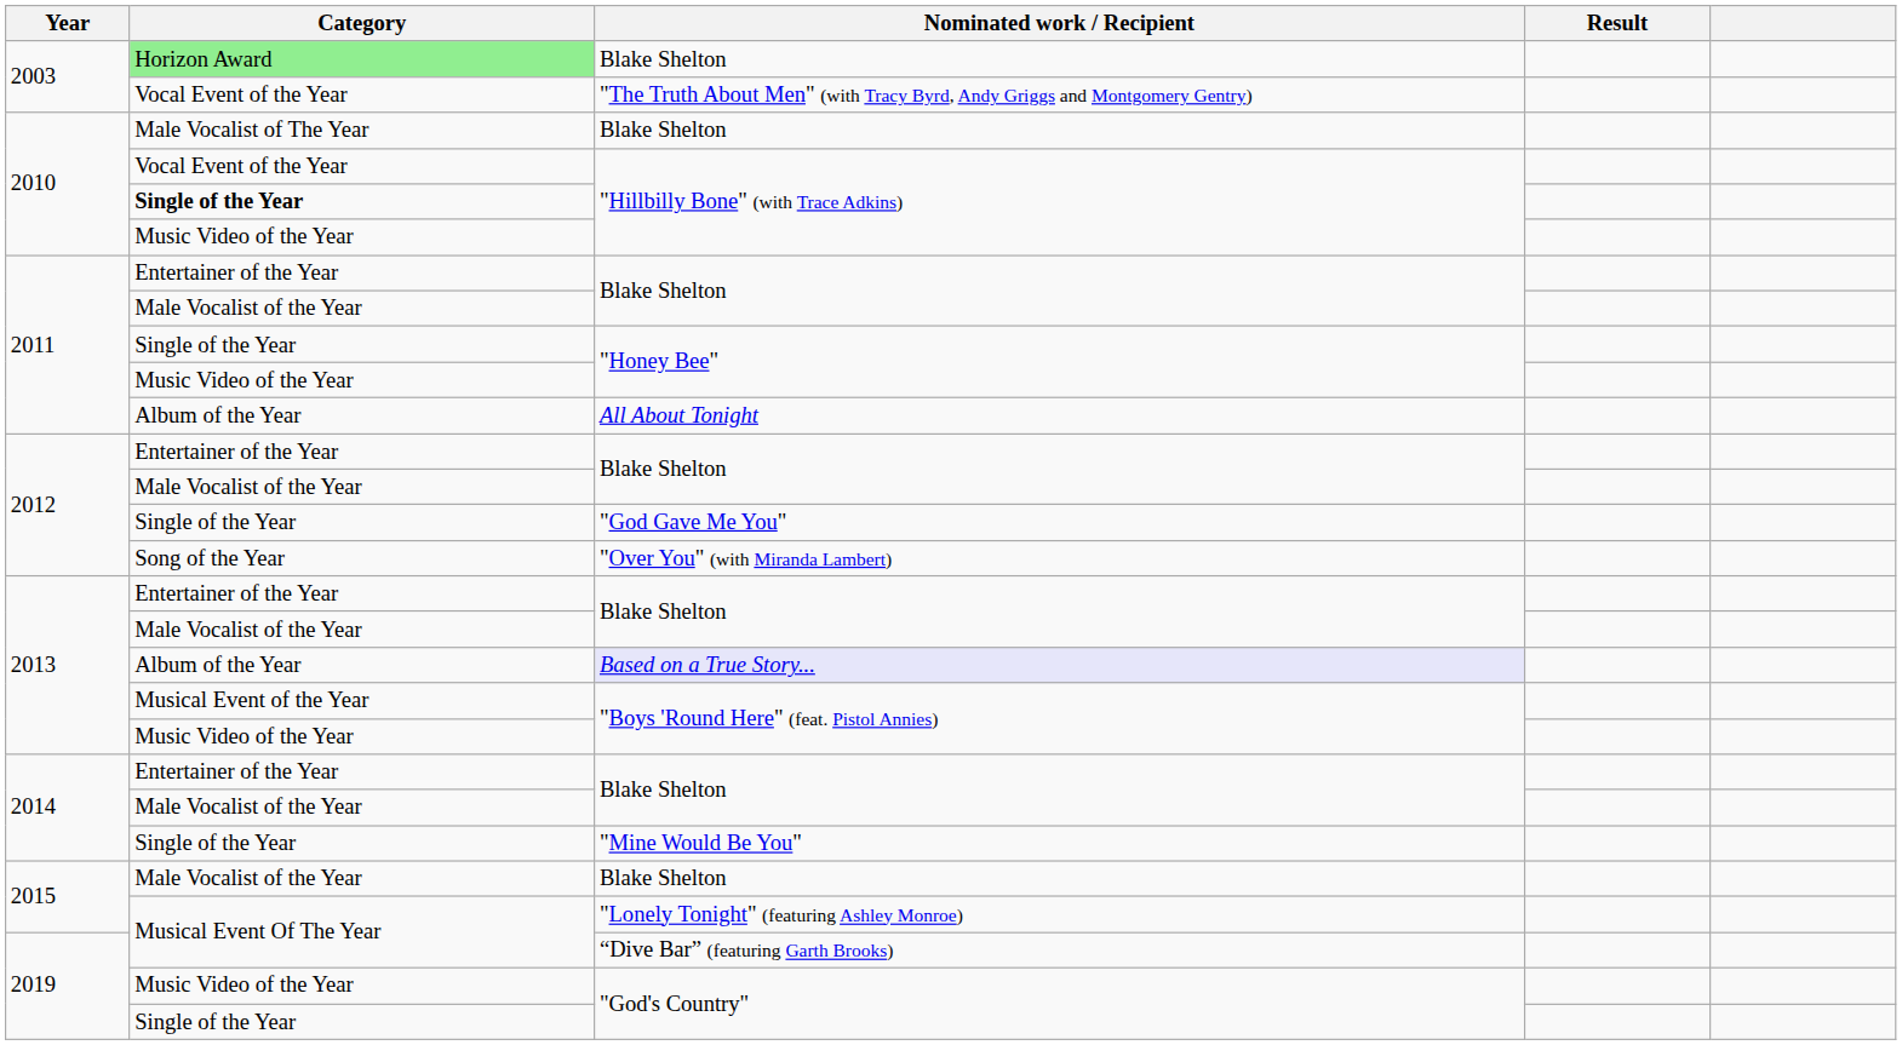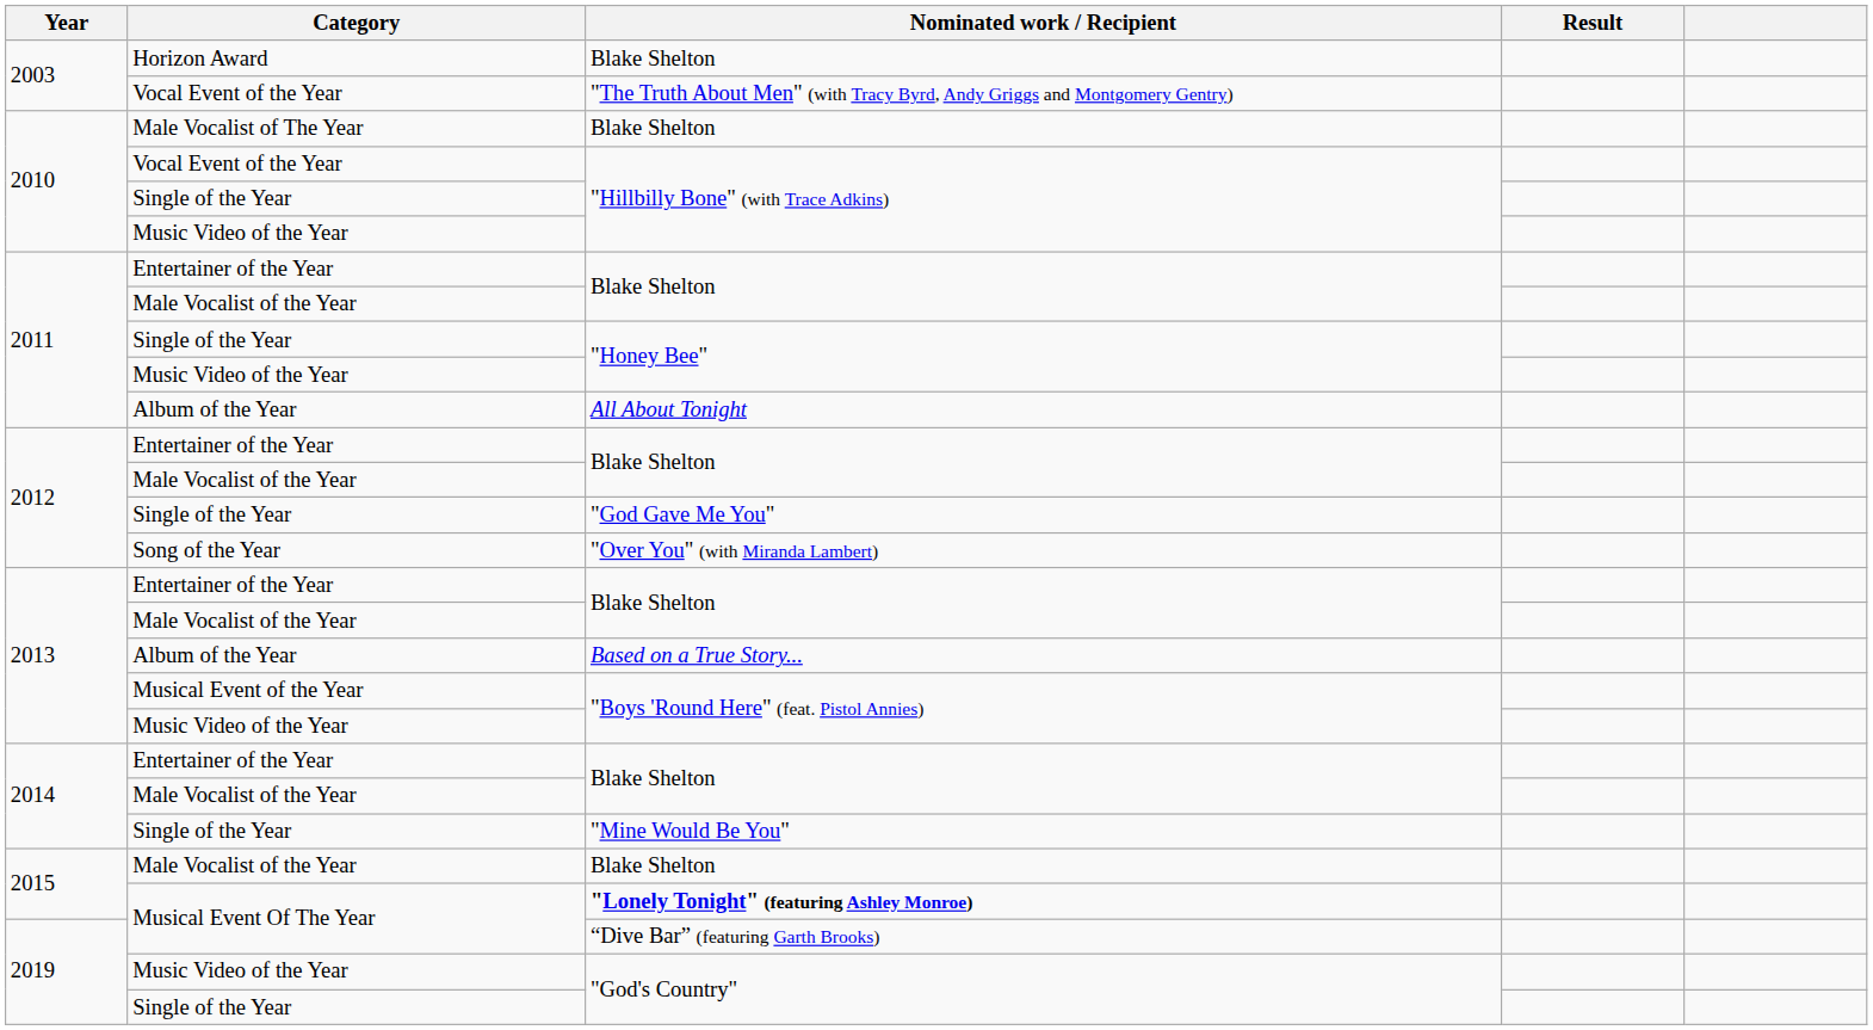Horizon Award / Blake Shelton | Category: lightgreen background -> no background
Single of the Year / "Hillbilly Bone" (with Trace Adkins) | Category: bold -> normal
Based on a True Story... | Nominated work / Recipient: lavender background -> no background
"Lonely Tonight" (featuring Ashley Monroe) | Nominated work / Recipient: normal -> bold
